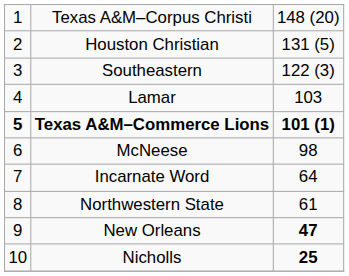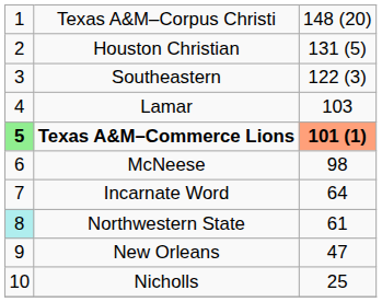Texas A&M–Commerce Lions | column 1: no background -> lightgreen background
Texas A&M–Commerce Lions | column 3: no background -> lightsalmon background
Northwestern State | column 1: no background -> paleturquoise background
New Orleans | column 3: bold -> normal
Nicholls | column 3: bold -> normal
